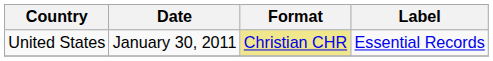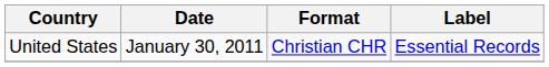United States | Format: khaki background -> no background
